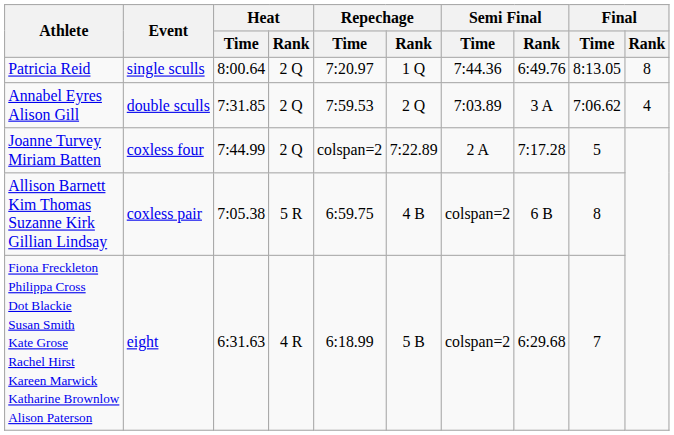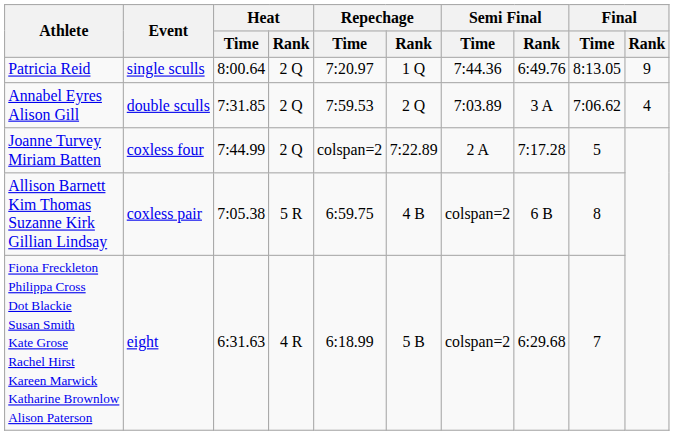Patricia Reid | Final / Rank: 8 -> 9
